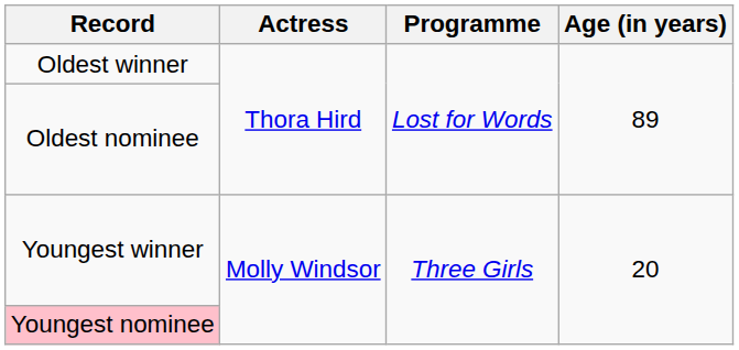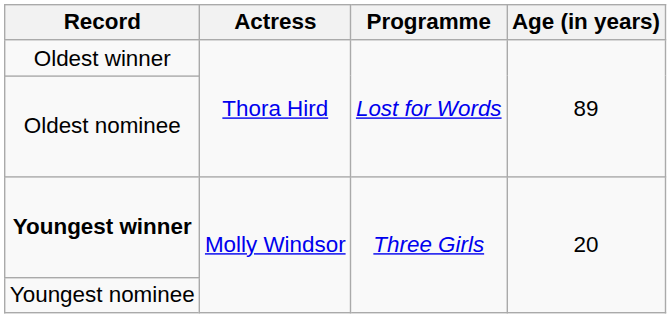Youngest winner | Record: normal -> bold
Youngest nominee | Record: pink background -> no background
